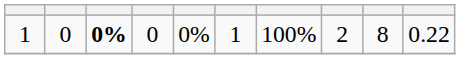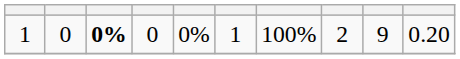row 2 | column 9: 8 -> 9
row 2 | column 10: 0.22 -> 0.20
